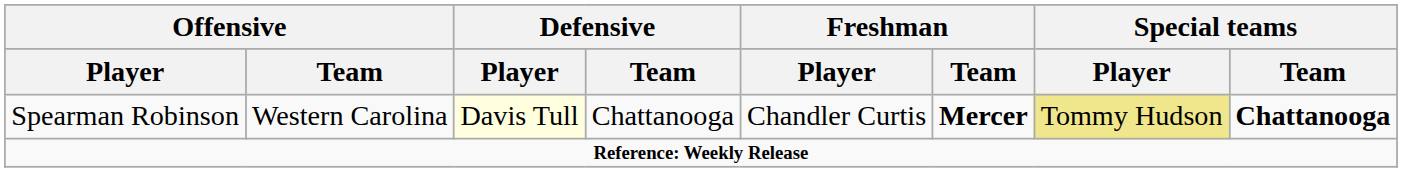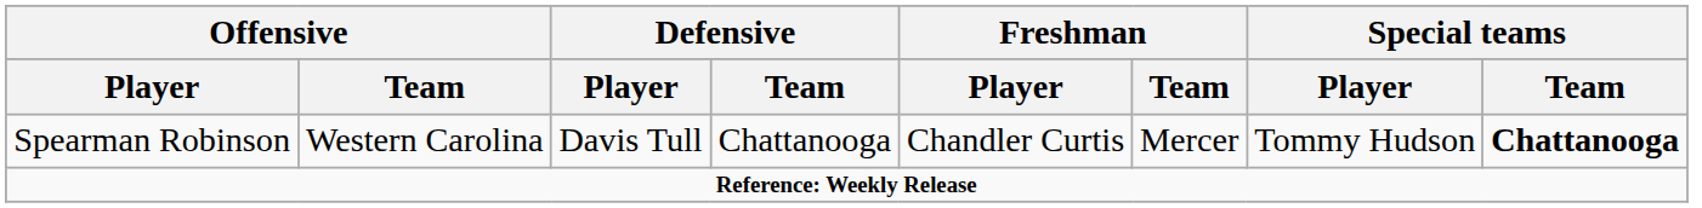Spearman Robinson | Defensive / Player: lightyellow background -> no background
Spearman Robinson | Freshman / Team: bold -> normal
Spearman Robinson | Special teams / Player: khaki background -> no background
